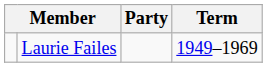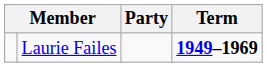Laurie Failes | Term: normal -> bold
